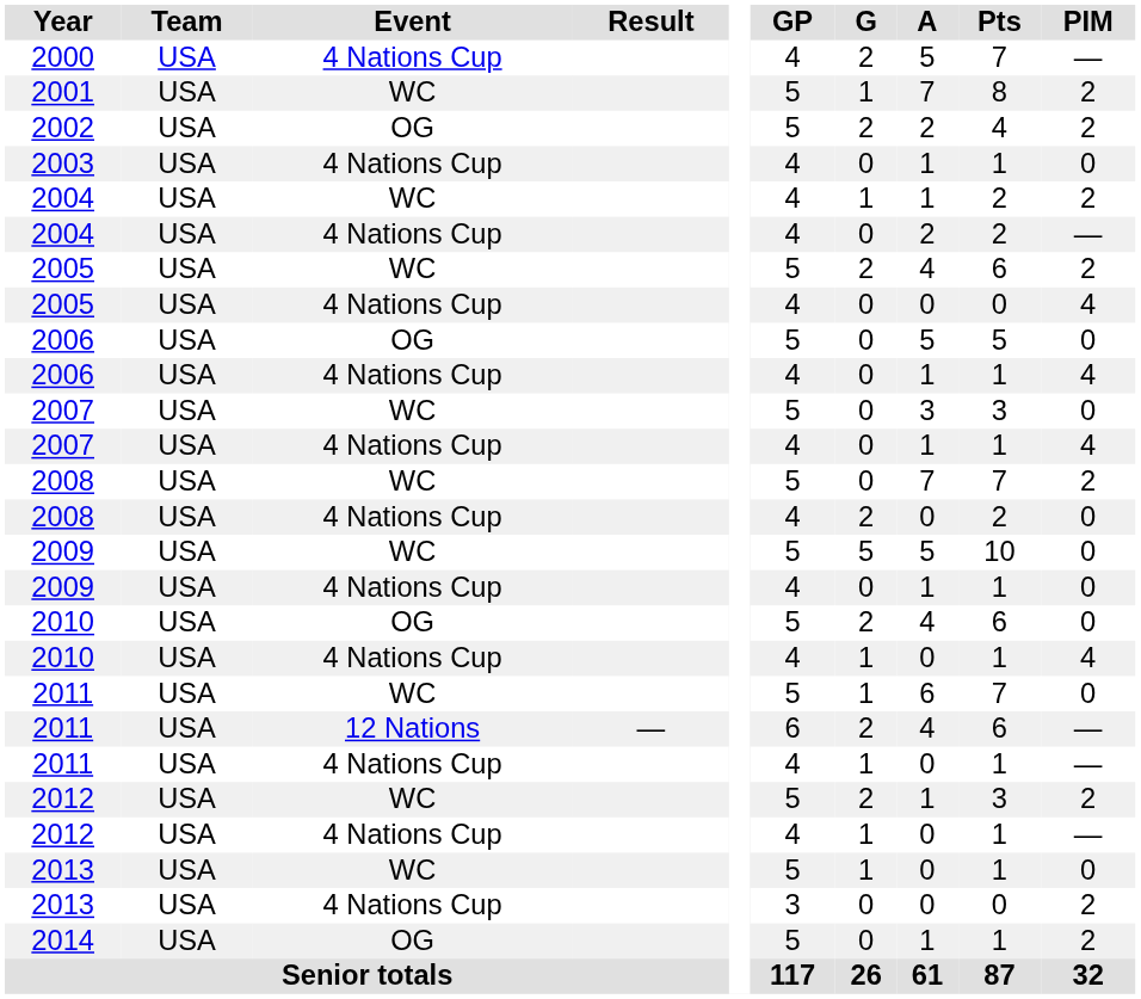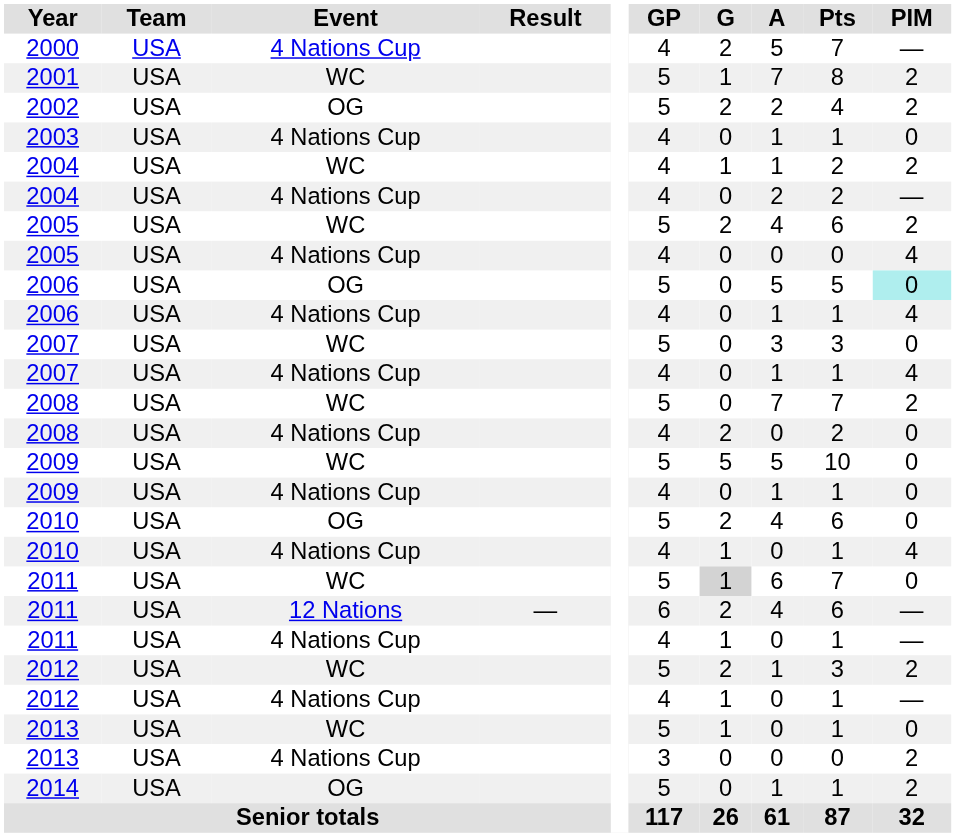2006 / OG | PIM: no background -> paleturquoise background
2011 / WC | G: no background -> lightgrey background
